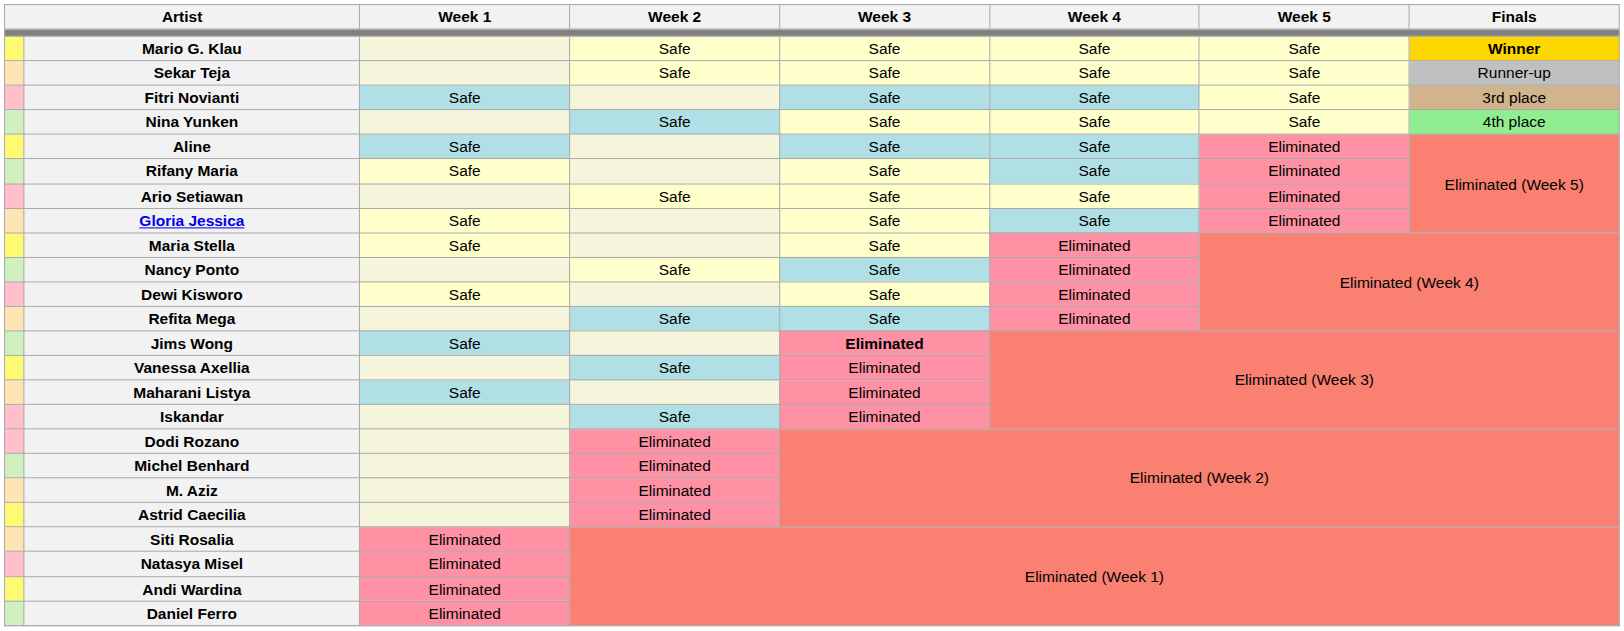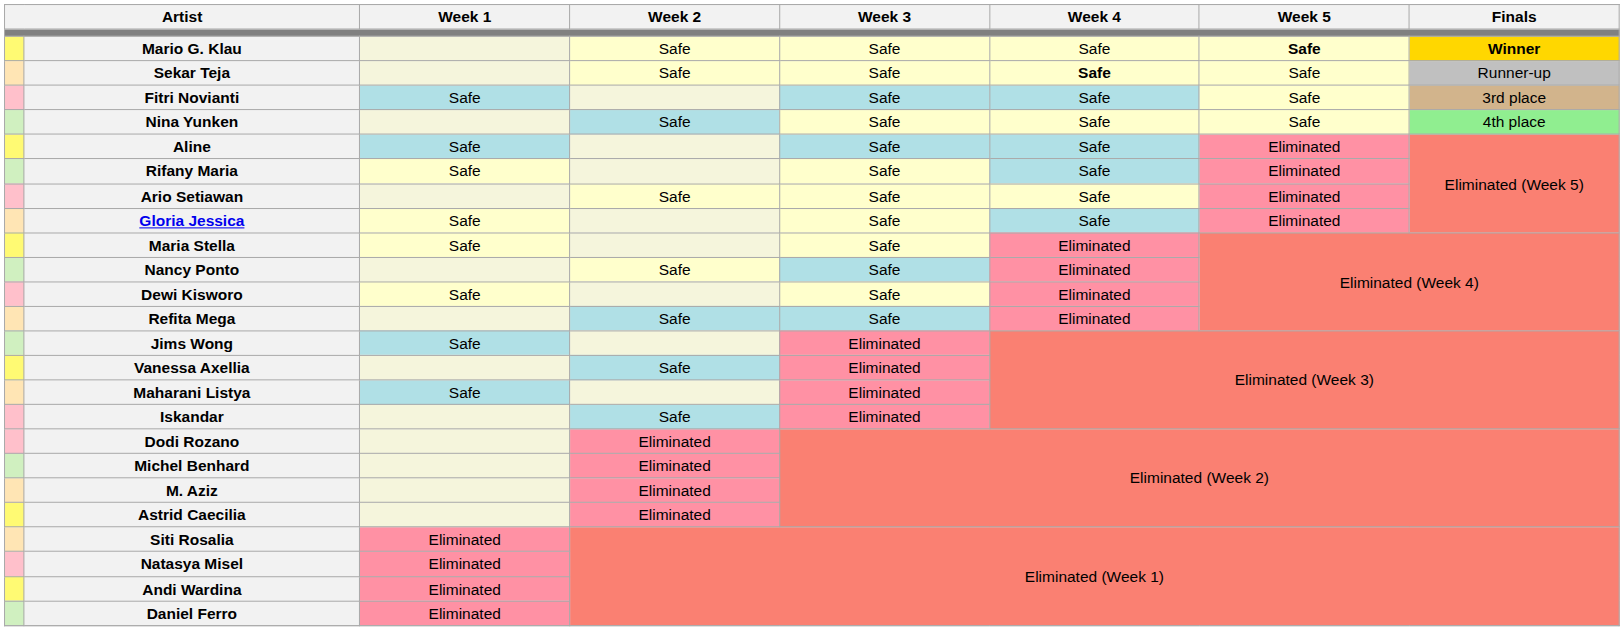Mario G. Klau | Week 5: normal -> bold
Sekar Teja | Week 4: normal -> bold
Jims Wong | Week 3: bold -> normal
